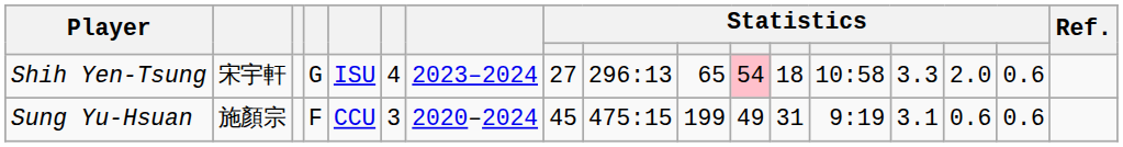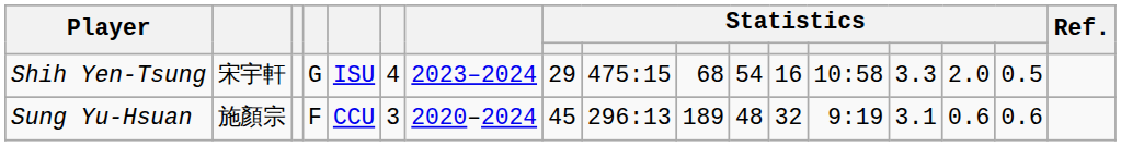Shih Yen-Tsung | column 8: 27 -> 29
Shih Yen-Tsung | column 9: 296:13 -> 475:15
Shih Yen-Tsung | column 10: 65 -> 68
Shih Yen-Tsung | column 11: pink background -> no background
Shih Yen-Tsung | column 12: 18 -> 16
Shih Yen-Tsung | column 16: 0.6 -> 0.5
Sung Yu-Hsuan | column 9: 475:15 -> 296:13
Sung Yu-Hsuan | column 10: 199 -> 189
Sung Yu-Hsuan | column 11: 49 -> 48
Sung Yu-Hsuan | column 12: 31 -> 32
